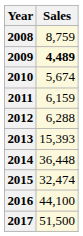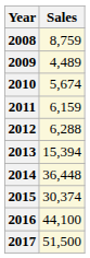2009 | Sales: bold -> normal
2013 | Sales: 15,393 -> 15,394
2015 | Sales: 32,474 -> 30,374
